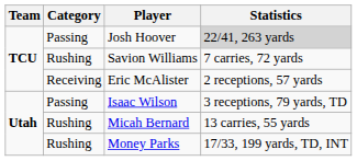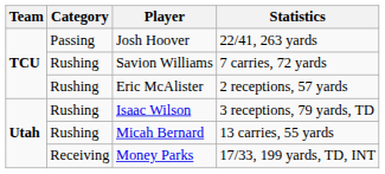Josh Hoover | Statistics: lightgrey background -> no background
Eric McAlister | Category: Receiving -> Rushing
Isaac Wilson | Category: Passing -> Rushing
Money Parks | Category: Rushing -> Receiving
